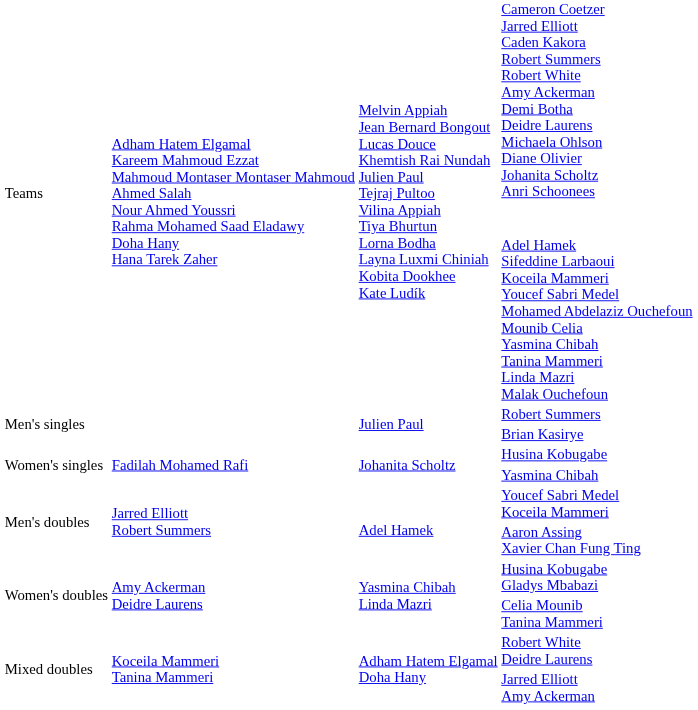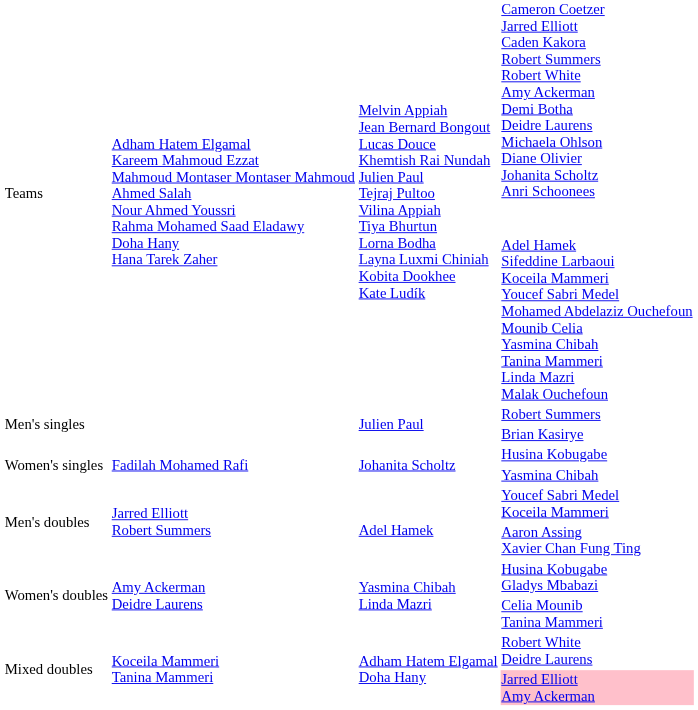Jarred Elliott Amy Ackerman | column 4: no background -> pink background
